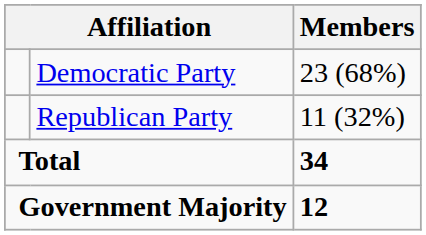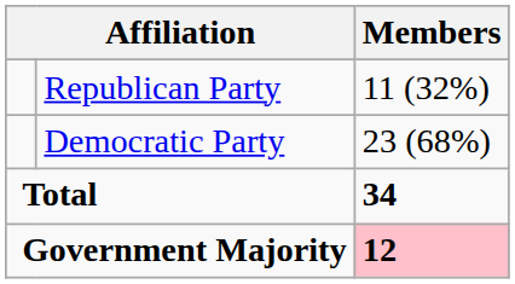rows swapped: Democratic Party <-> Republican Party
Government Majority | Members: no background -> pink background
